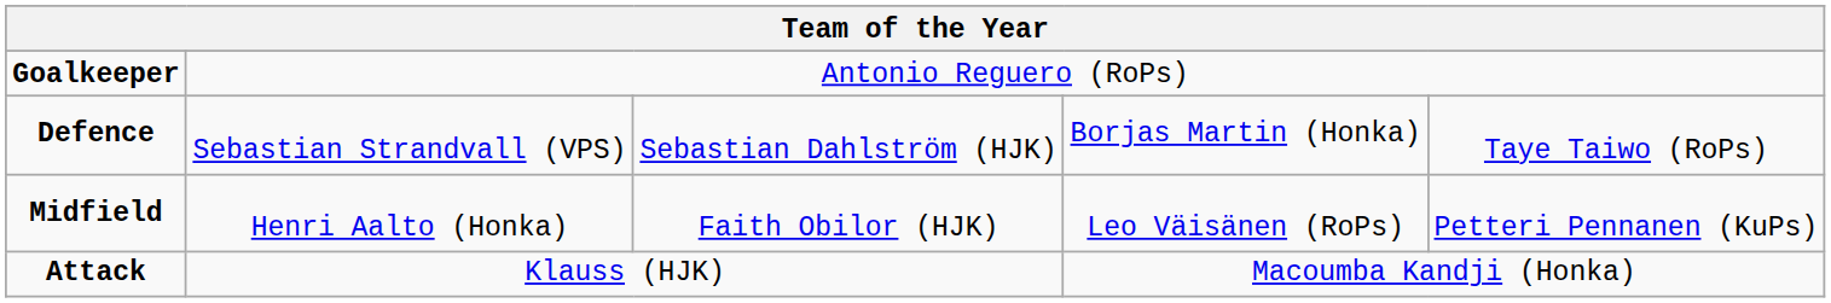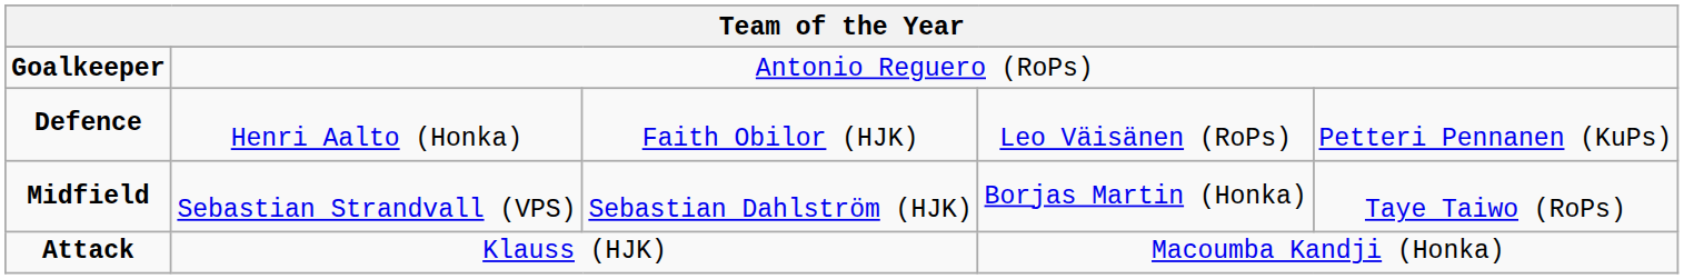Defence | column 2: Sebastian Strandvall (VPS) -> Henri Aalto (Honka)
Defence | column 3: Sebastian Dahlström (HJK) -> Faith Obilor (HJK)
Defence | column 4: Borjas Martin (Honka) -> Leo Väisänen (RoPs)
Defence | column 5: Taye Taiwo (RoPs) -> Petteri Pennanen (KuPs)
Midfield | column 2: Henri Aalto (Honka) -> Sebastian Strandvall (VPS)
Midfield | column 3: Faith Obilor (HJK) -> Sebastian Dahlström (HJK)
Midfield | column 4: Leo Väisänen (RoPs) -> Borjas Martin (Honka)
Midfield | column 5: Petteri Pennanen (KuPs) -> Taye Taiwo (RoPs)
